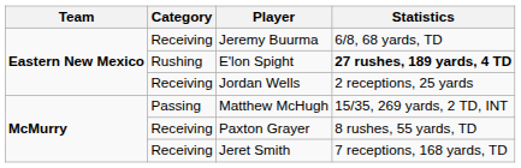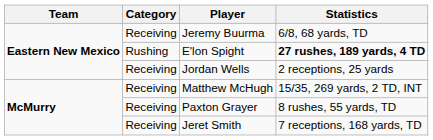Matthew McHugh | Category: Passing -> Receiving
